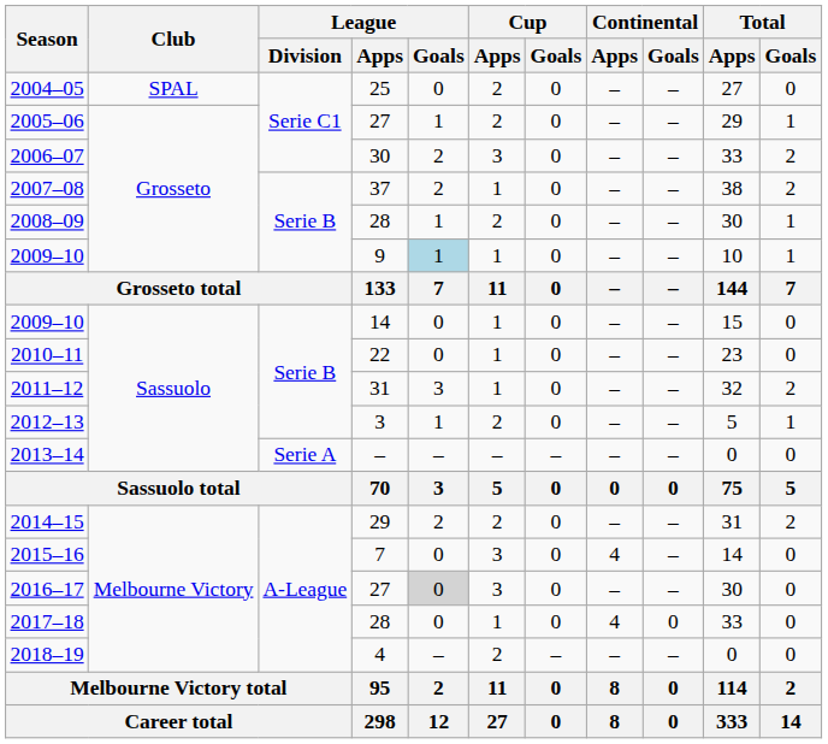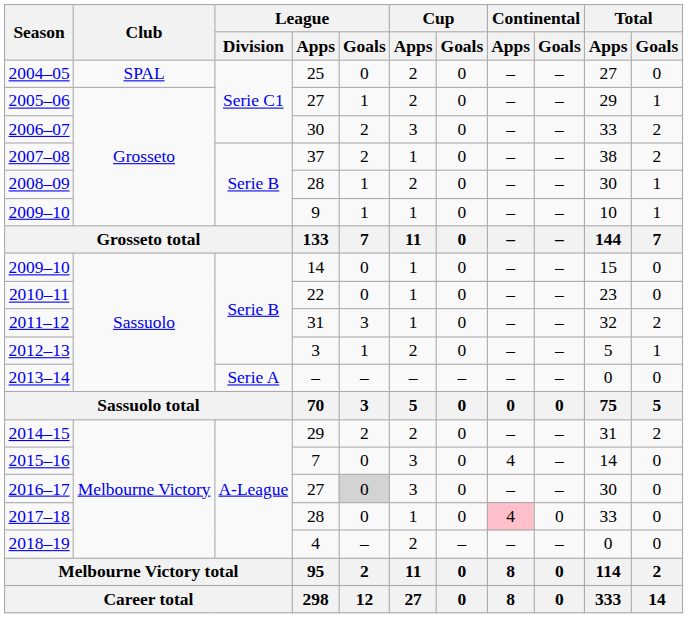2009–10 / 9 | League / Goals: lightblue background -> no background
2017–18 | Continental / Apps: no background -> pink background
